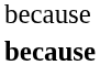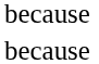row 2 | column 1: bold -> normal
